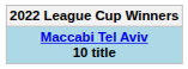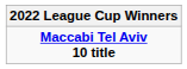row 2 | column 1: lightblue background -> no background
